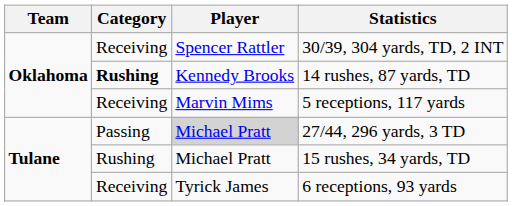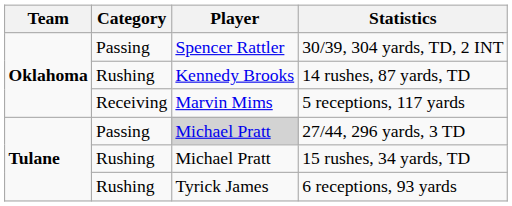30/39, 304 yards, TD, 2 INT | Category: Receiving -> Passing
14 rushes, 87 yards, TD | Category: bold -> normal
6 receptions, 93 yards | Category: Receiving -> Rushing
